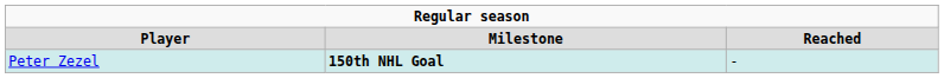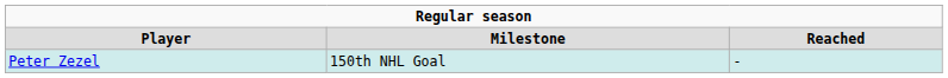Peter Zezel | column 2: bold -> normal
